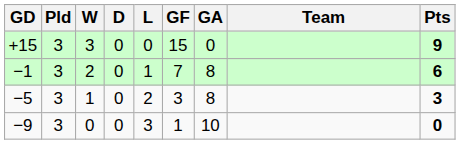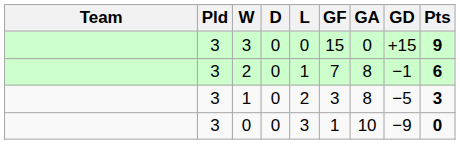columns swapped: Team <-> GD
